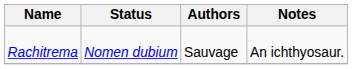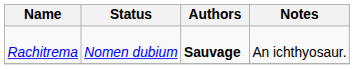Rachitrema | column 3: normal -> bold
